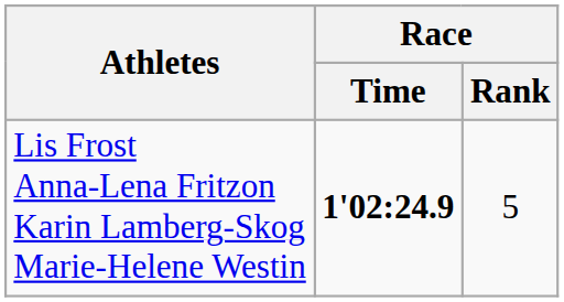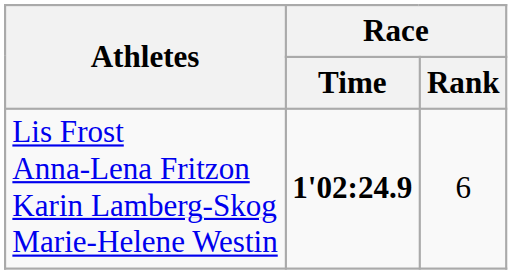row 3 | Race / Rank: 5 -> 6
